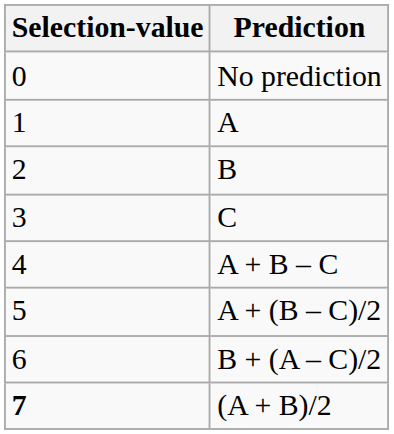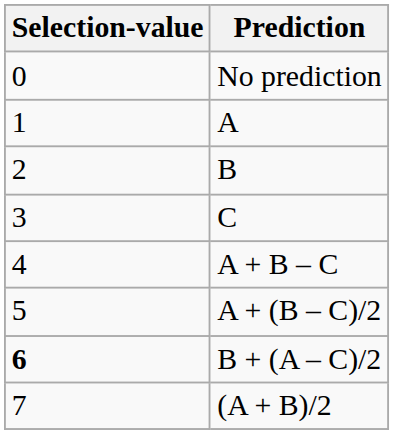B + (A – C)/2 | Selection-value: normal -> bold
(A + B)/2 | Selection-value: bold -> normal
